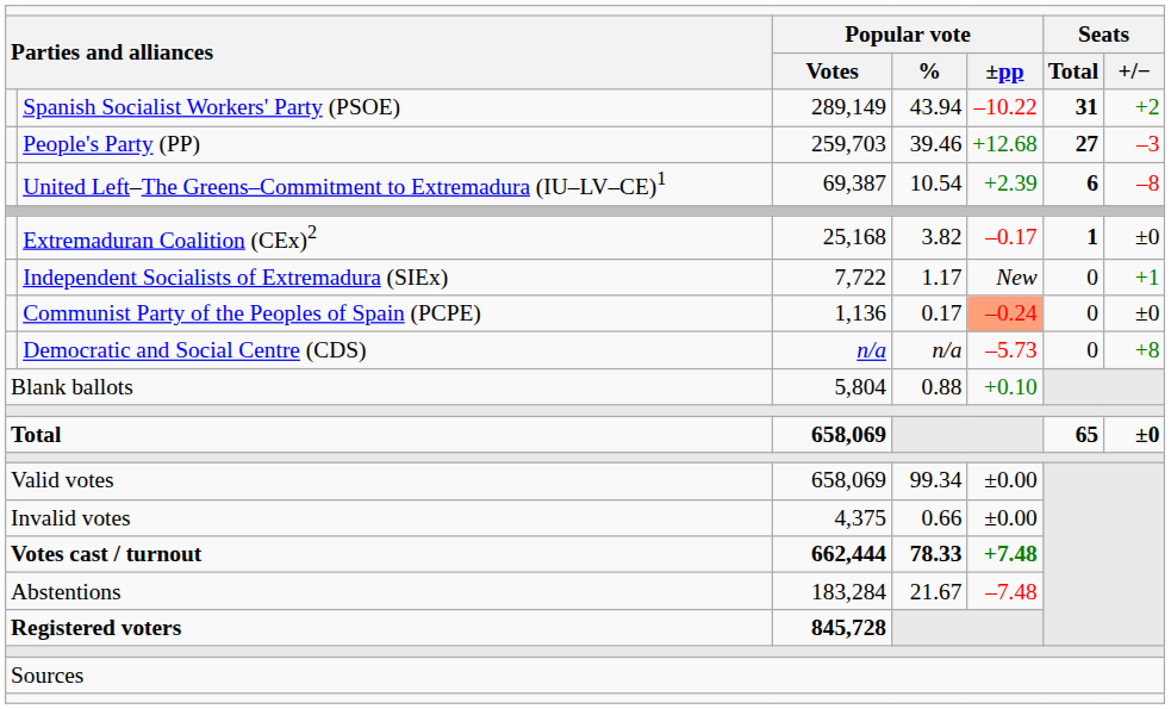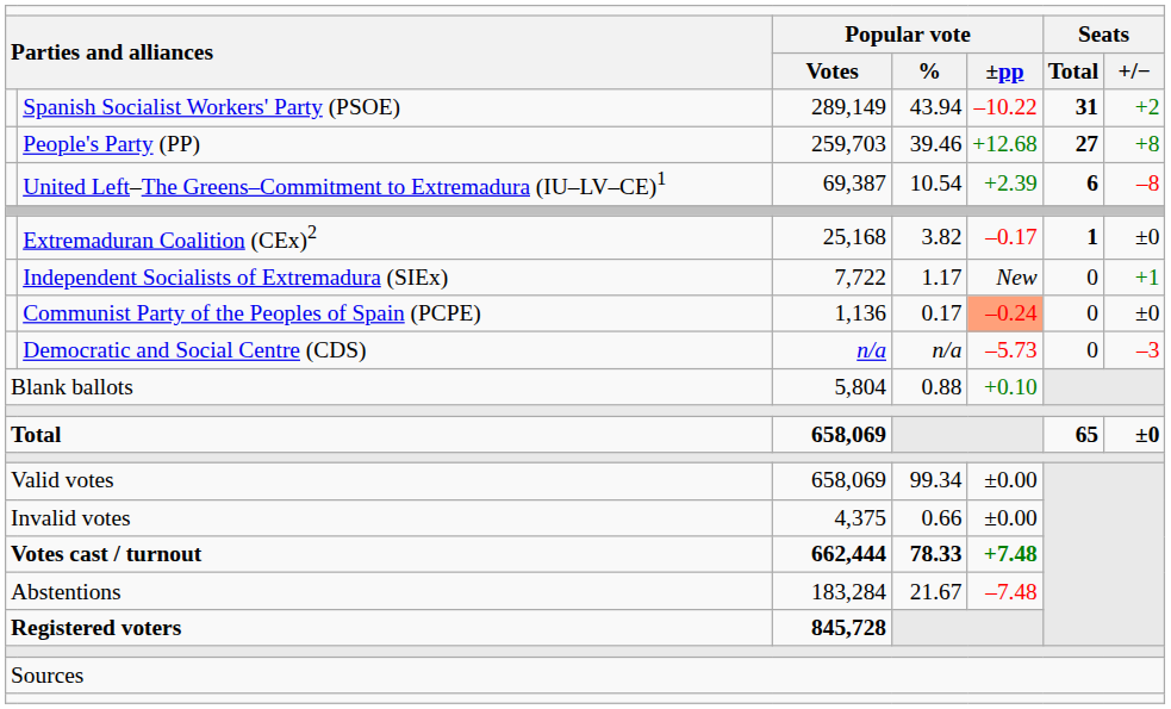People's Party (PP) | column 7: –3 -> +8
Democratic and Social Centre (CDS) | column 7: +8 -> –3
